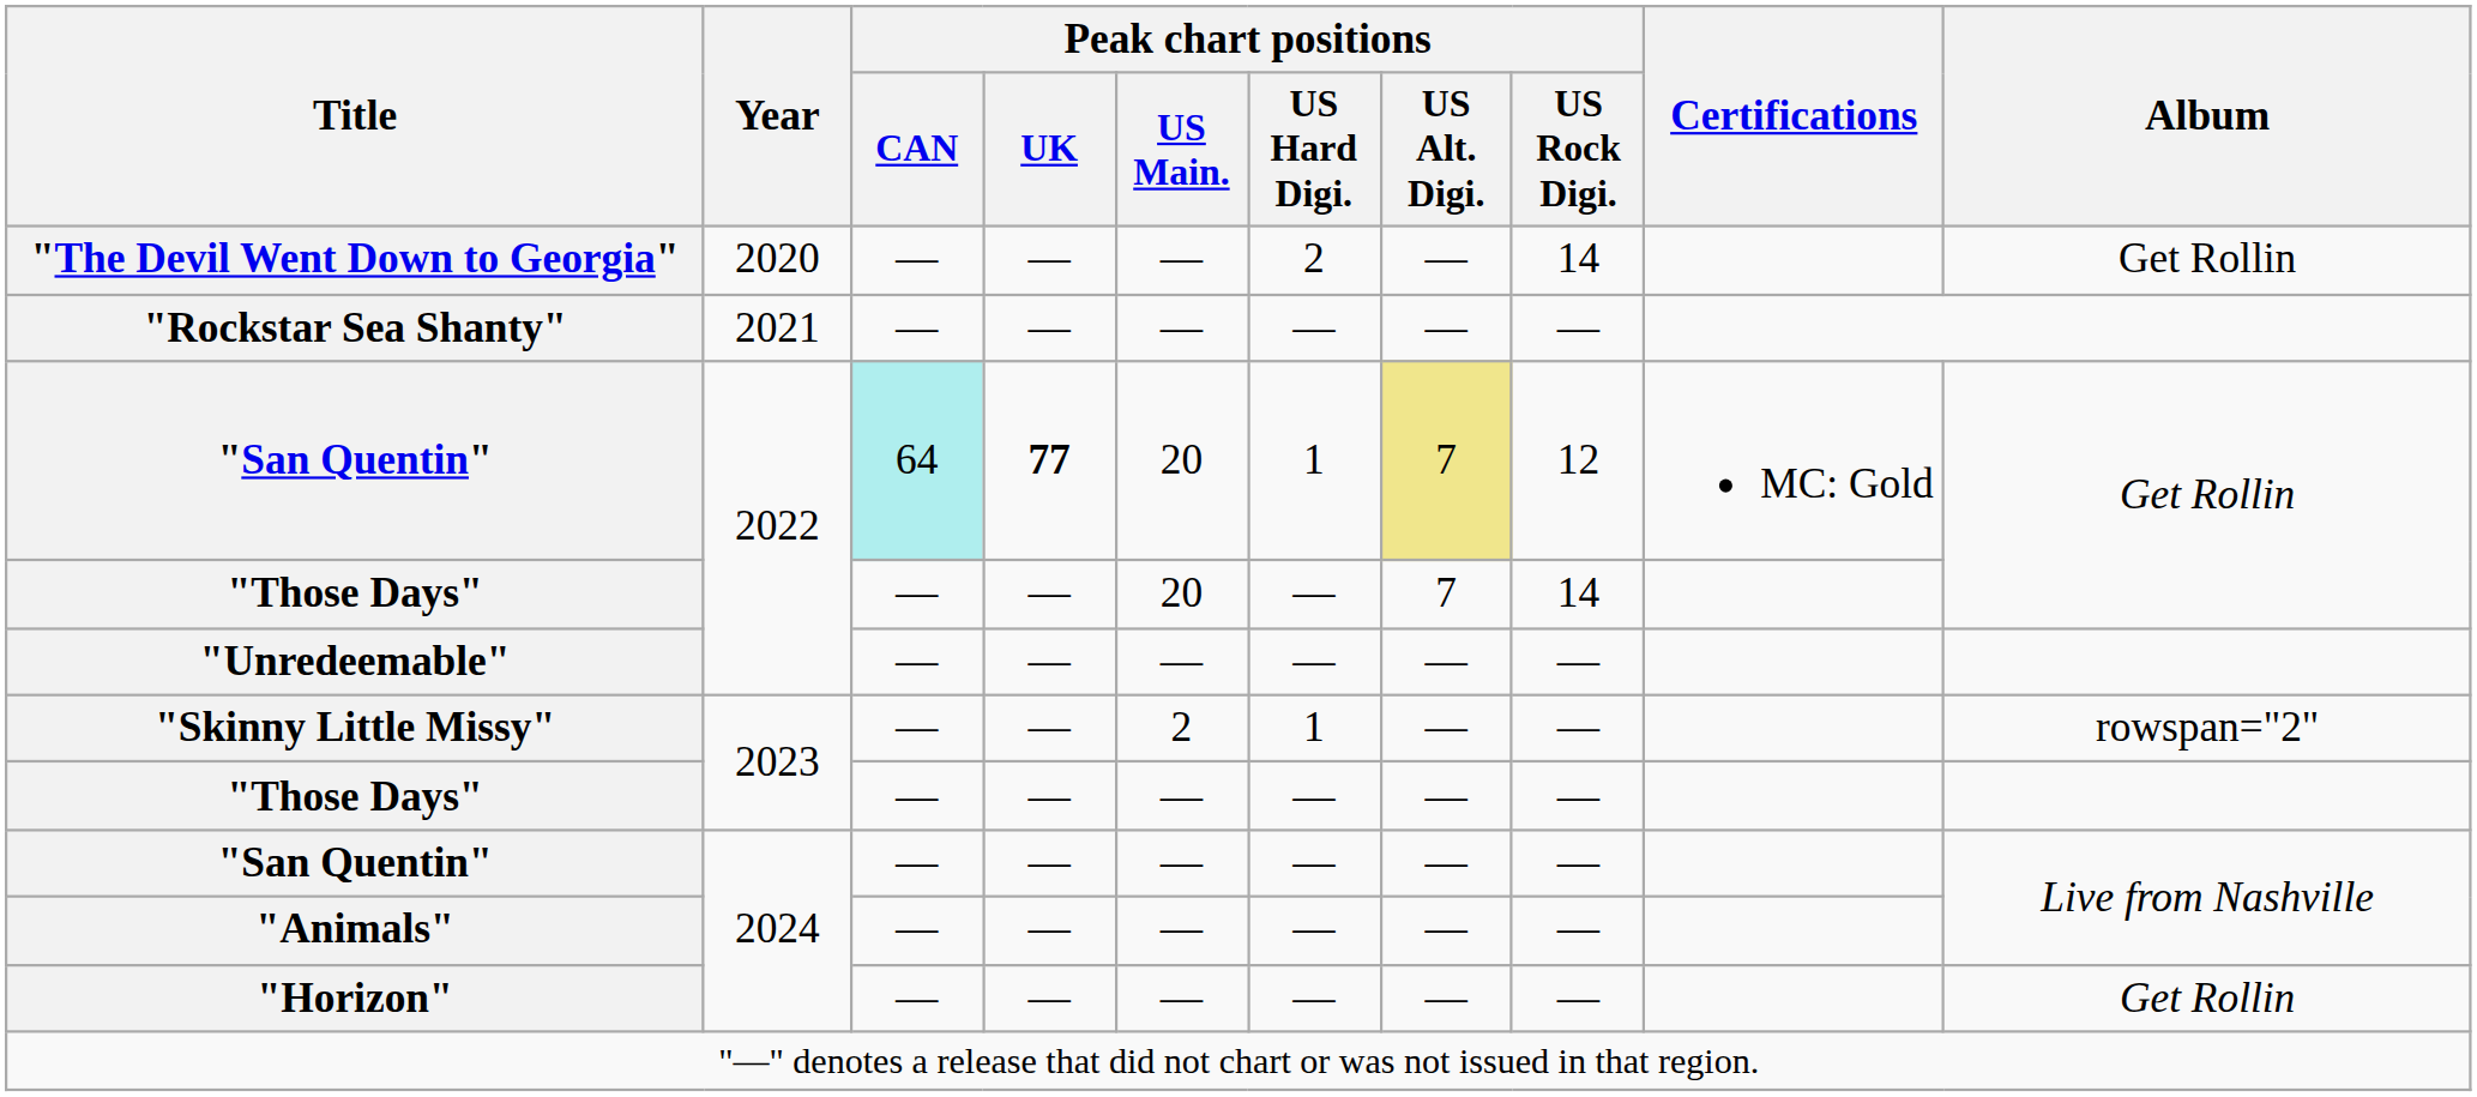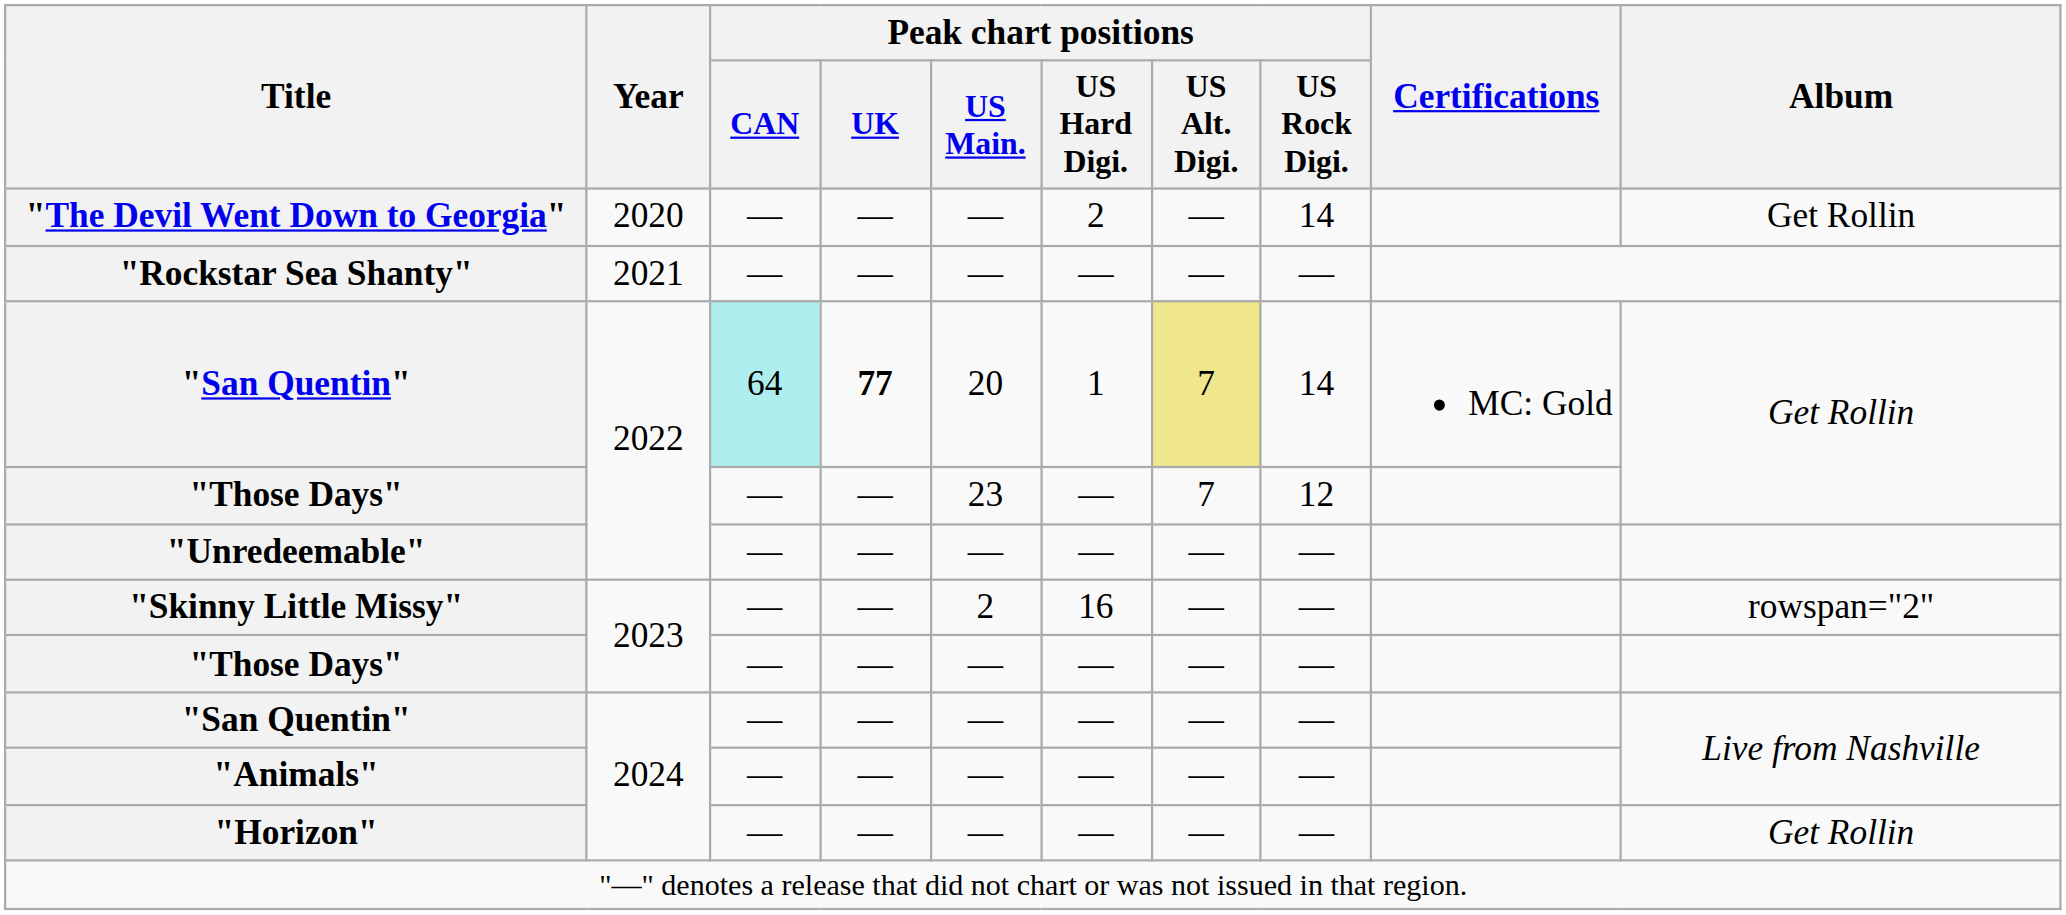"San Quentin" / 2022 | Peak chart positions / US Rock Digi.: 12 -> 14
"Those Days" / 2022 | Peak chart positions / US Main.: 20 -> 23
"Those Days" / 2022 | Peak chart positions / US Rock Digi.: 14 -> 12
"Skinny Little Missy" | Peak chart positions / US Hard Digi.: 1 -> 16
